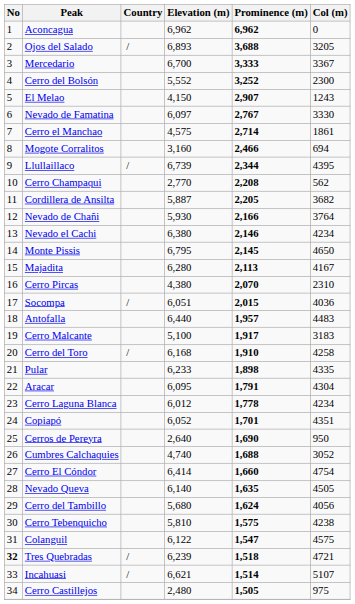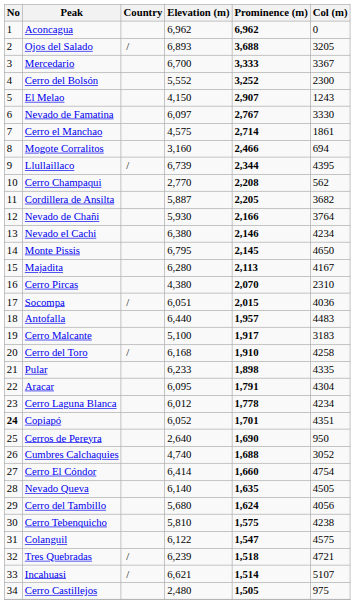Copiapó | No: normal -> bold
Tres Quebradas | No: bold -> normal
